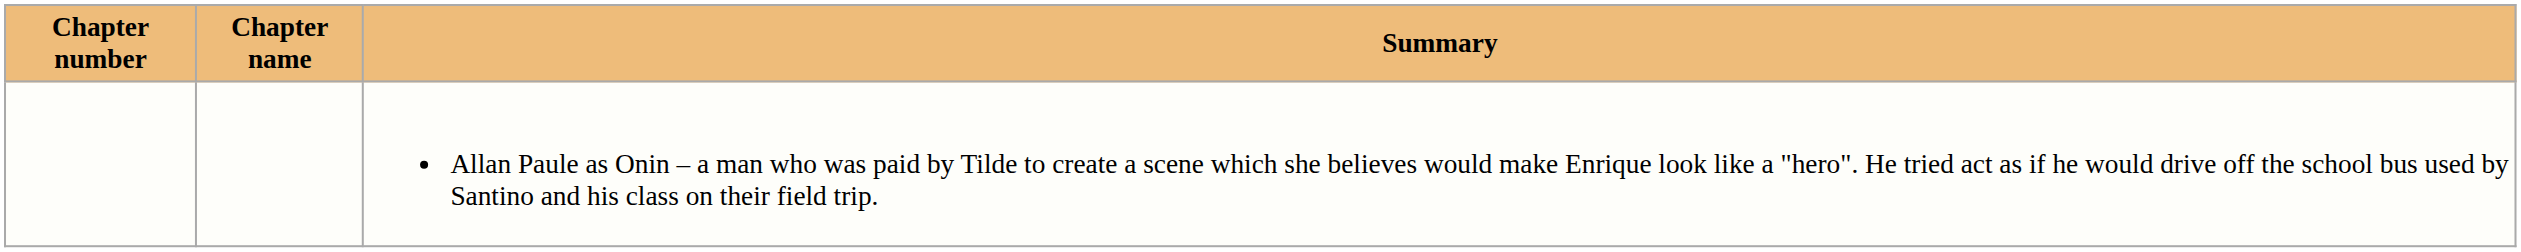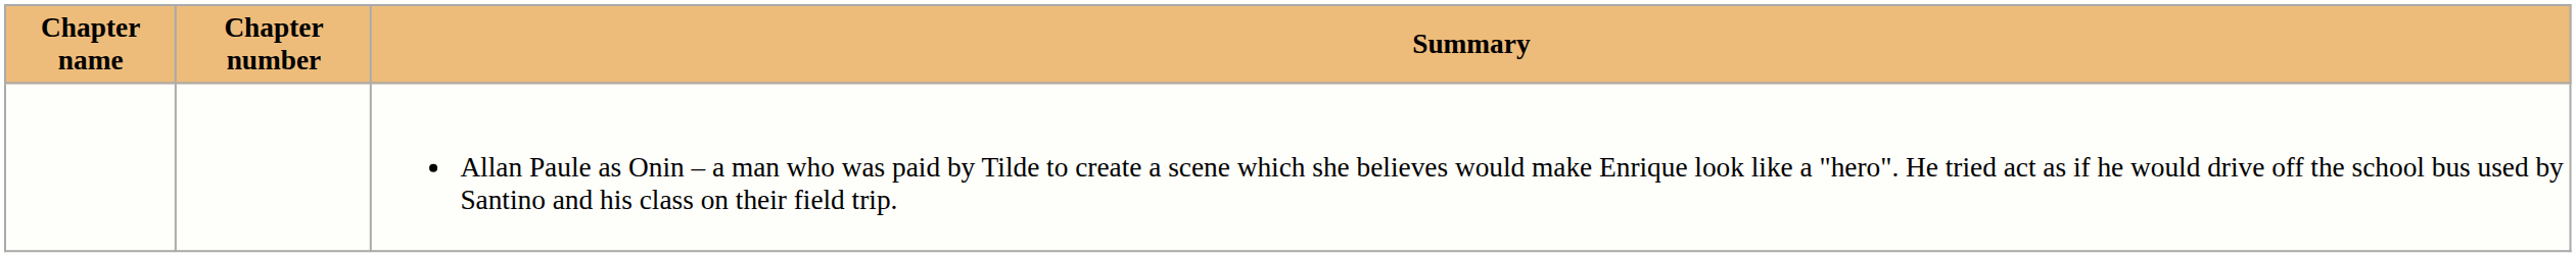columns swapped: Chapter number <-> Chapter name
